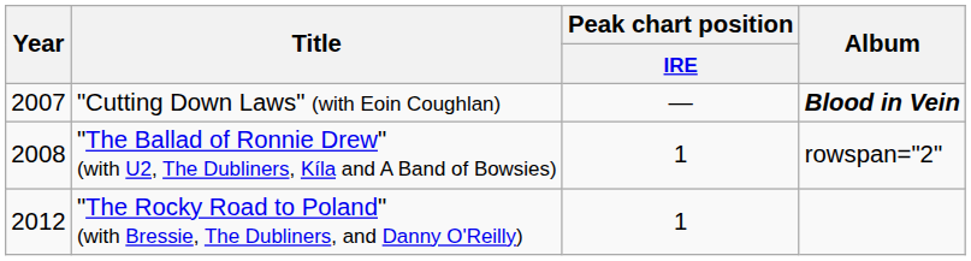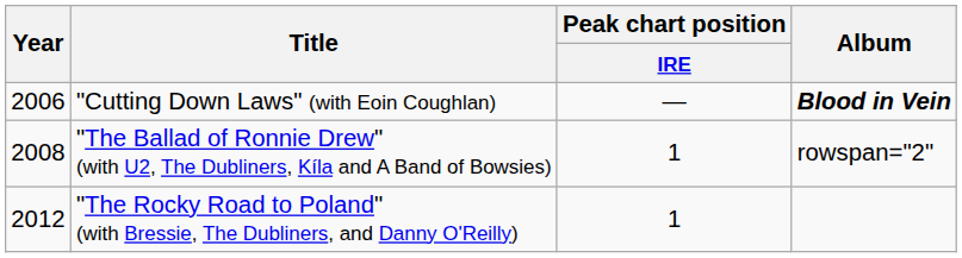"Cutting Down Laws" (with Eoin Coughlan) | Year: 2007 -> 2006
